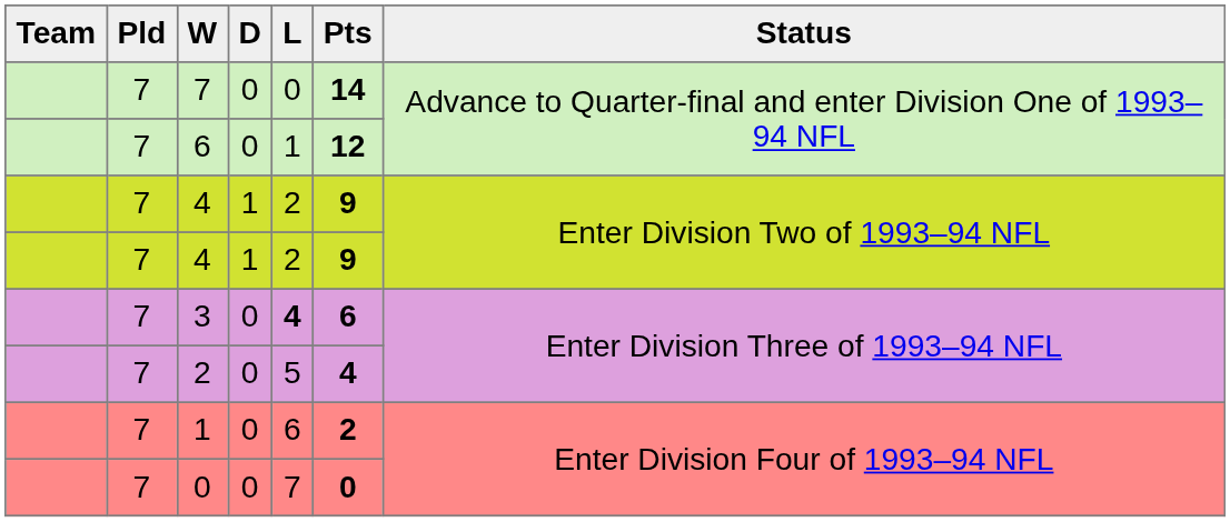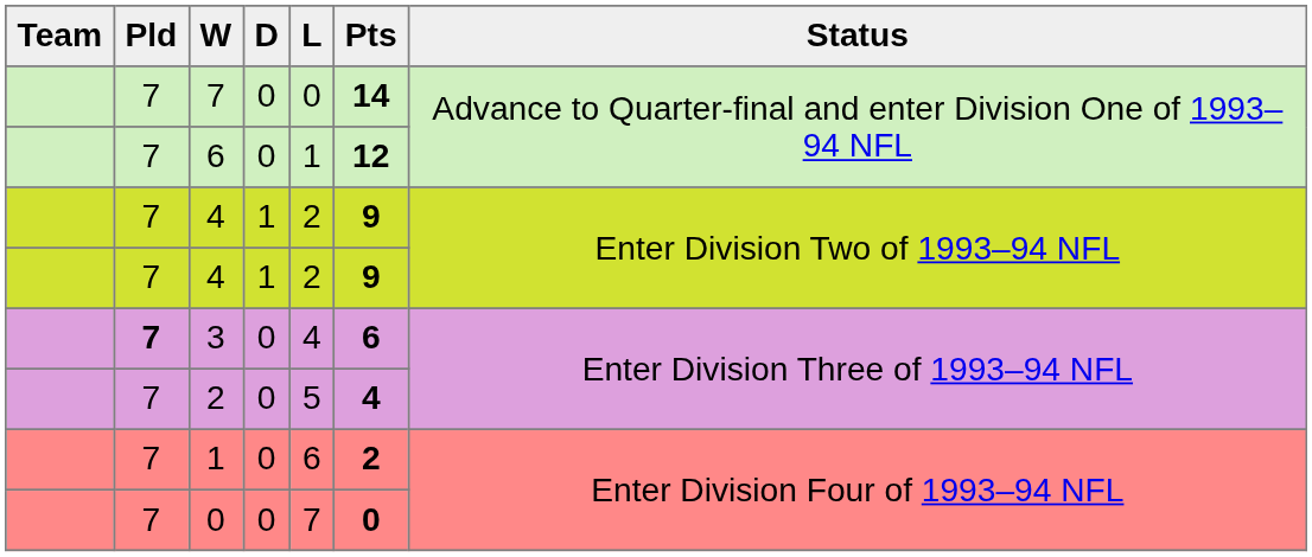3 | Pld: normal -> bold
3 | L: bold -> normal
